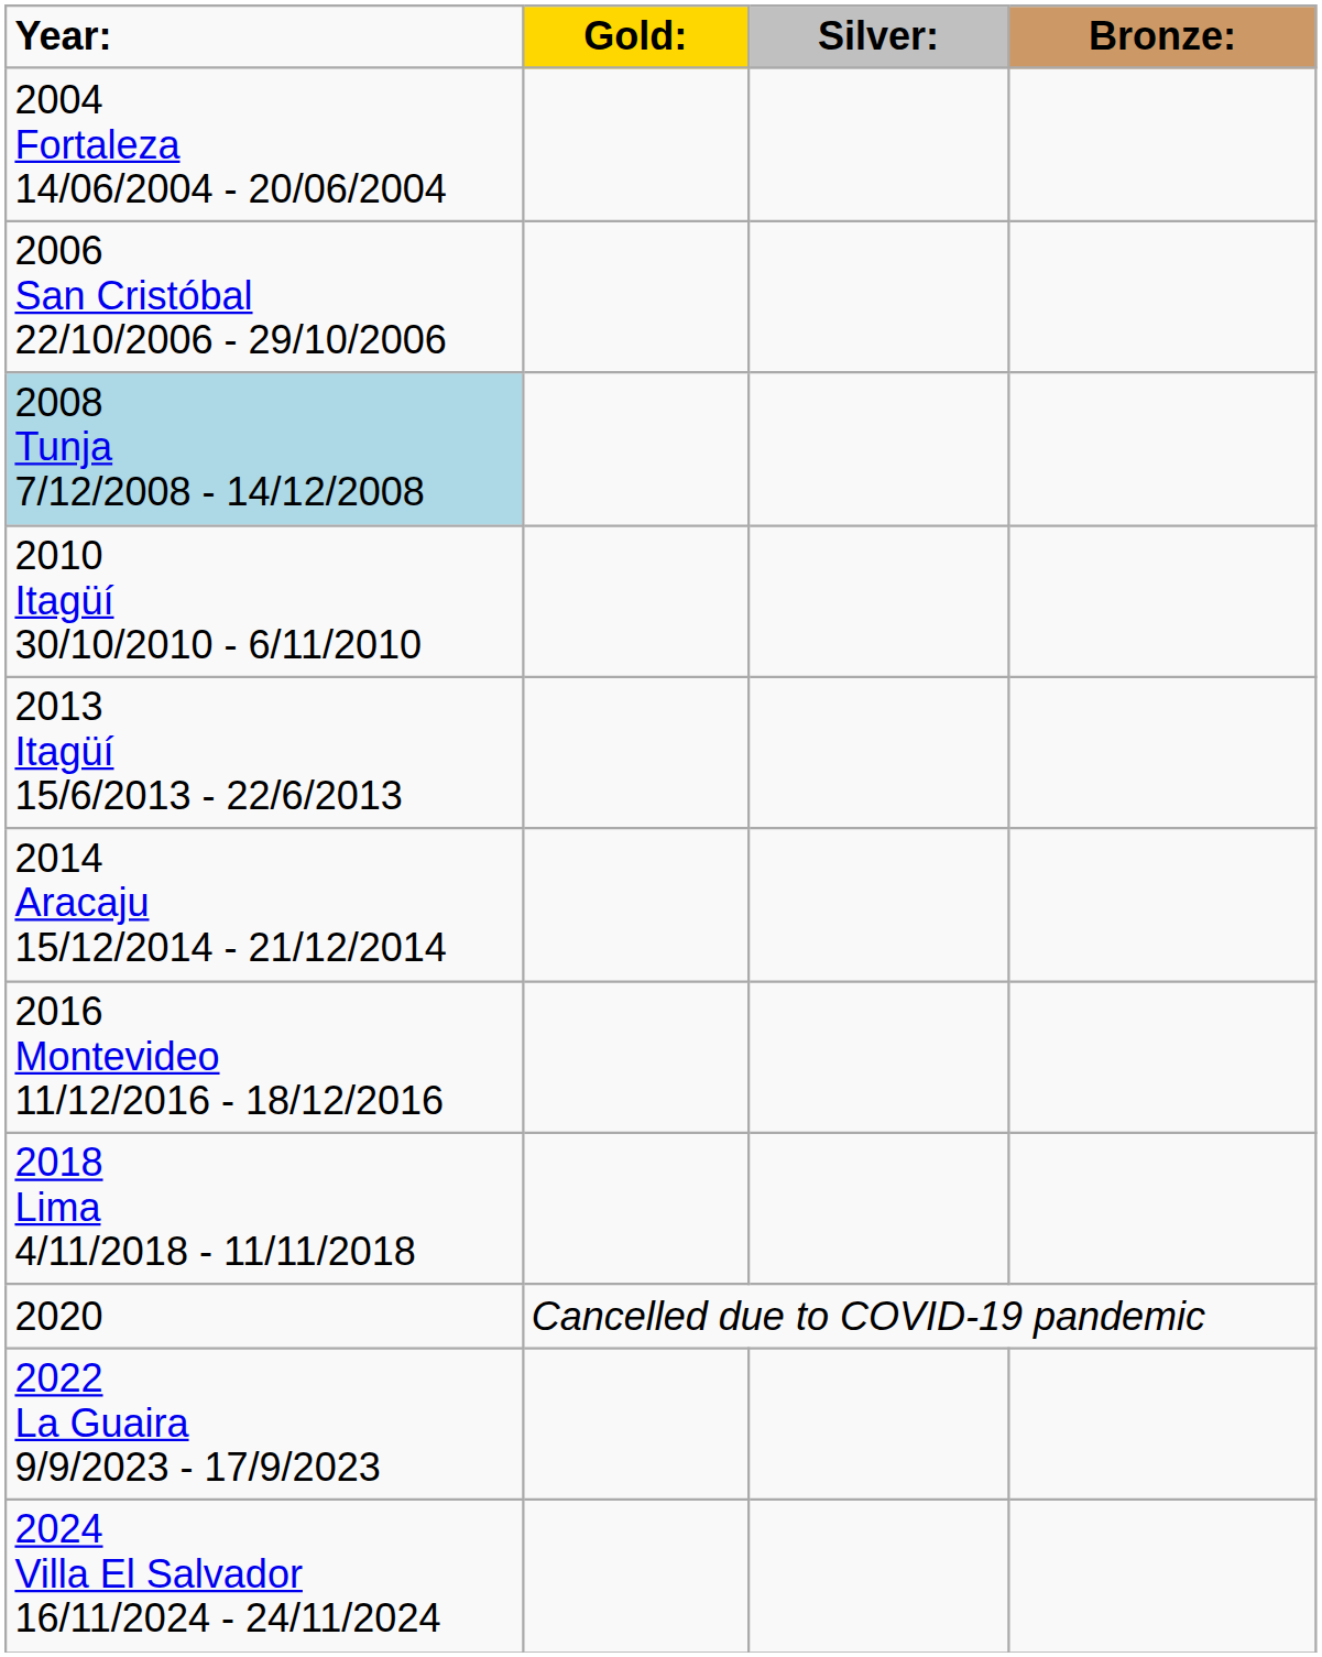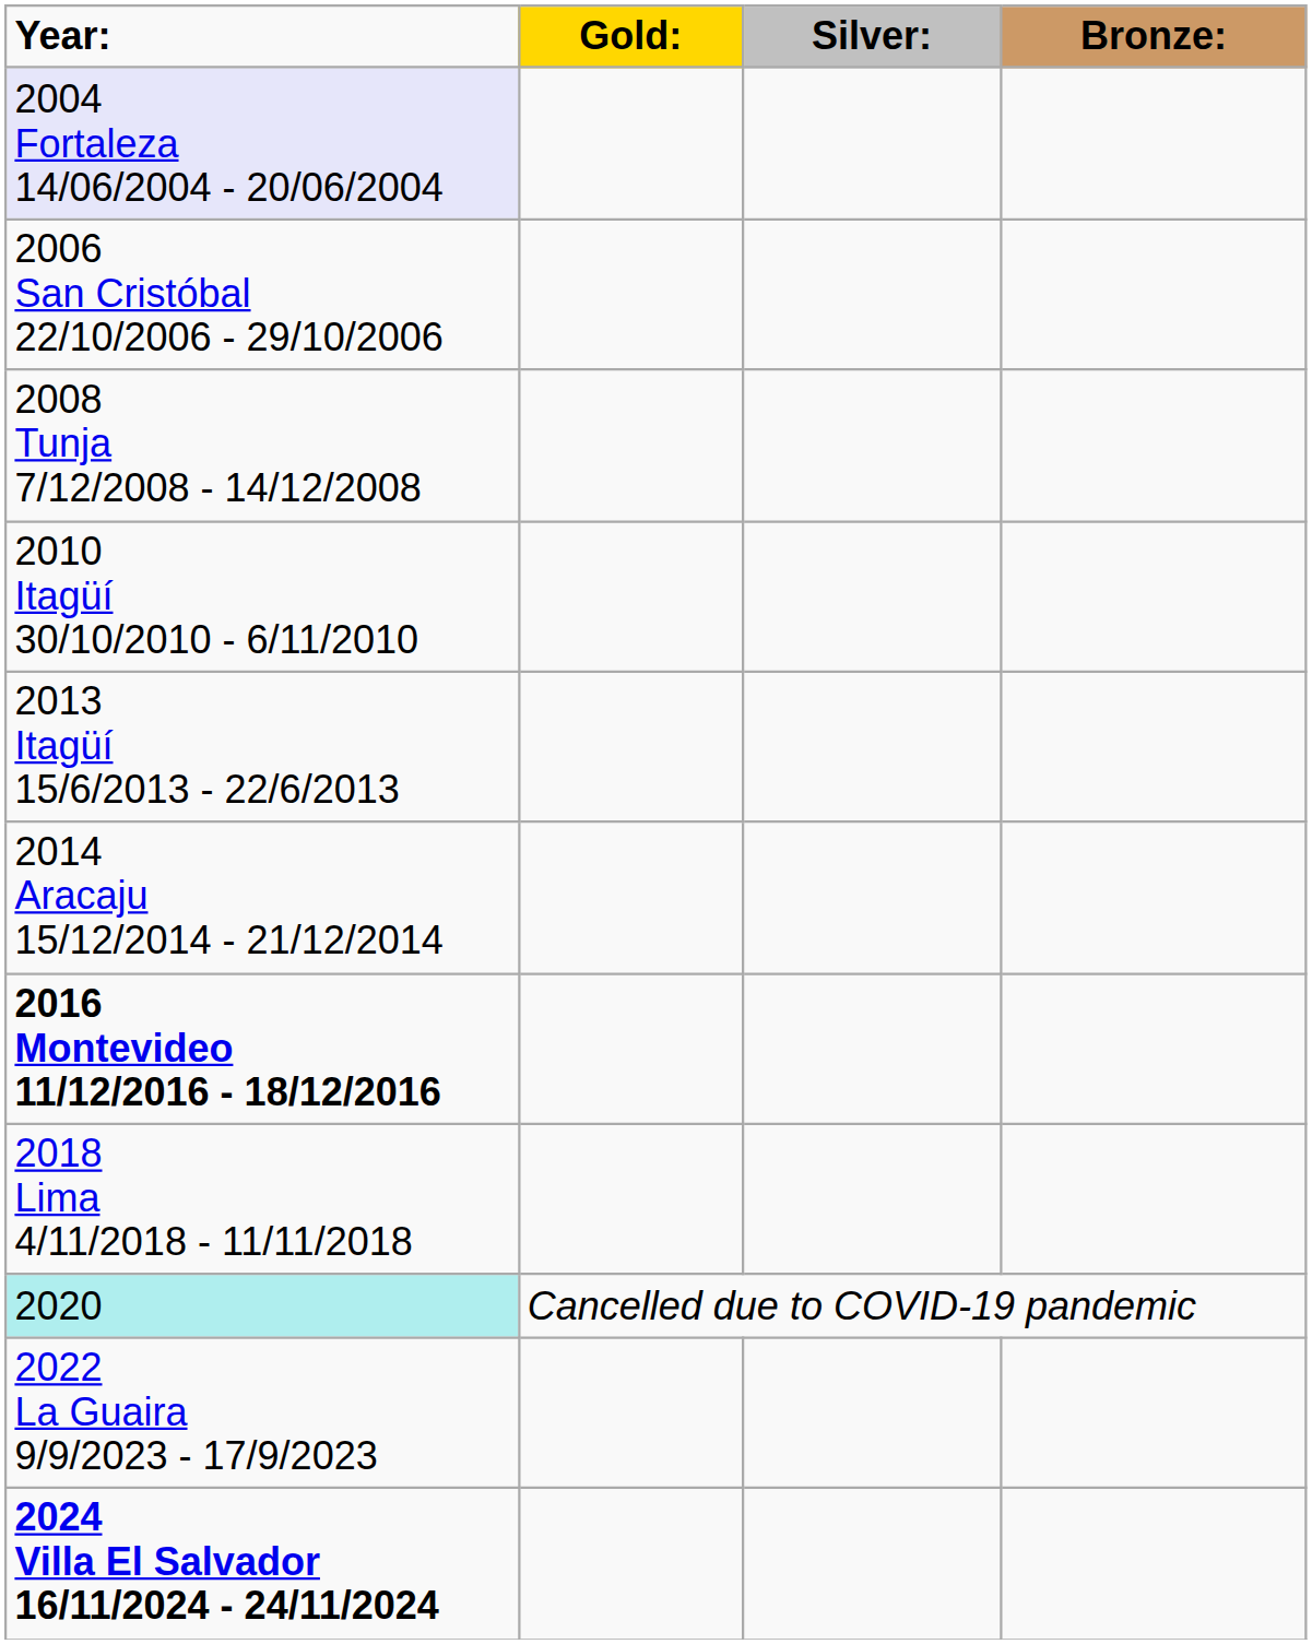2004 Fortaleza 14/06/2004 - 20/06/2004 | Year:: no background -> lavender background
2008 Tunja 7/12/2008 - 14/12/2008 | Year:: lightblue background -> no background
2016 Montevideo 11/12/2016 - 18/12/2016 | Year:: normal -> bold
2020 | Year:: no background -> paleturquoise background
2024 Villa El Salvador 16/11/2024 - 24/11/2024 | Year:: normal -> bold
